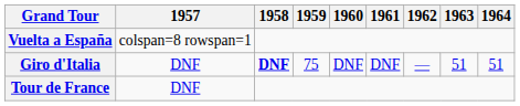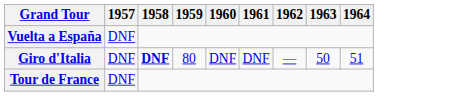Vuelta a España | 1957: colspan=8 rowspan=1 -> DNF
Giro d'Italia | 1959: 75 -> 80
Giro d'Italia | 1963: 51 -> 50
